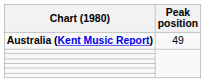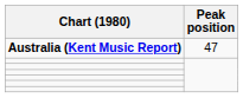row 2 | Peak position: 49 -> 47
